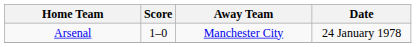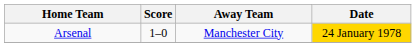Arsenal | Date: no background -> gold background
